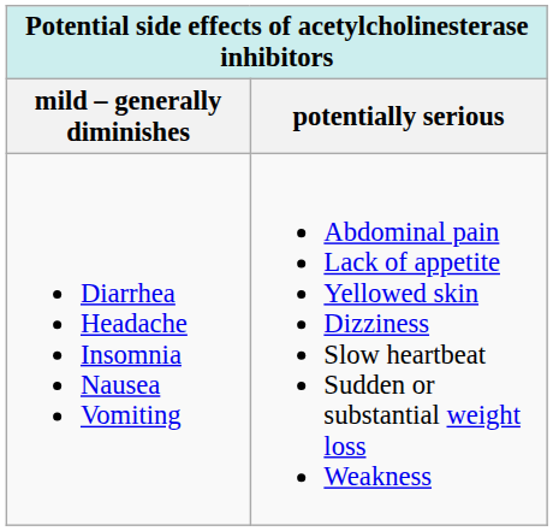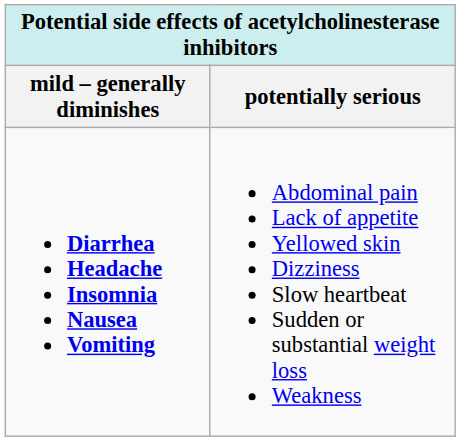Diarrhea Headache Insomnia Nausea Vomiting | mild – generally diminishes: normal -> bold
